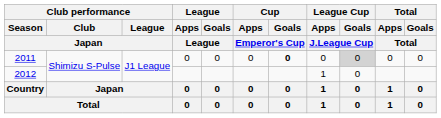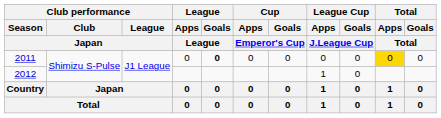2011 | League / Goals / League: normal -> bold
2011 | Cup / Goals / Emperor's Cup: bold -> normal
2011 | League Cup / Goals / J.League Cup: lightgrey background -> no background
2011 | Total / Apps / Total: no background -> gold background
